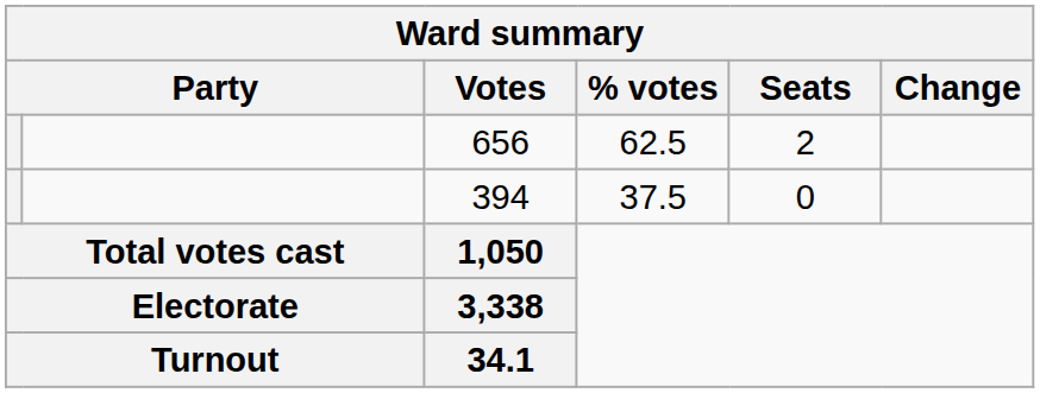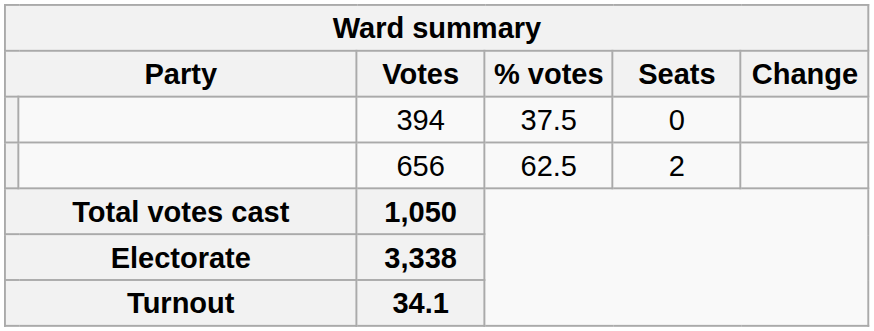rows swapped: 656 <-> 394
